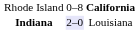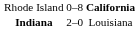Indiana | column 2: lavender background -> no background
